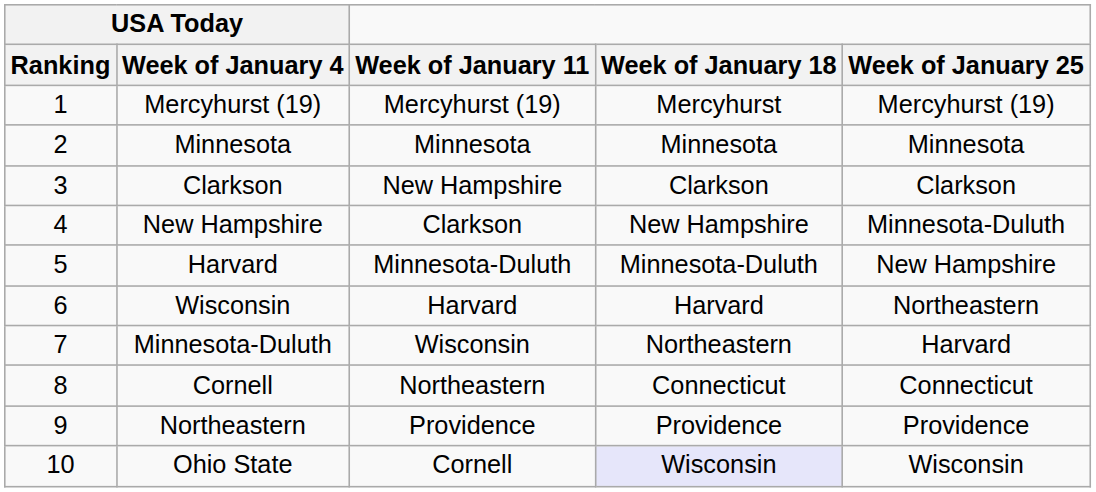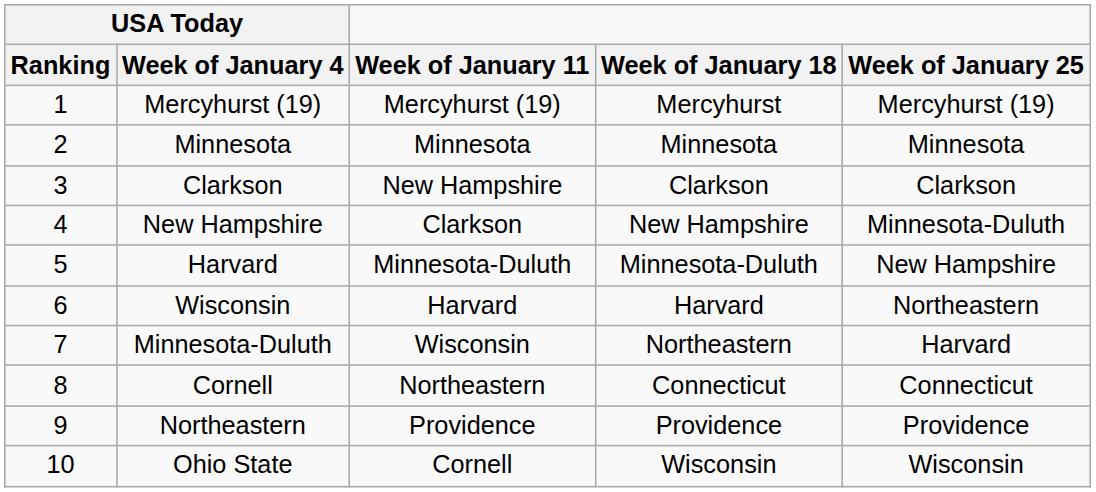Ohio State | Week of January 18: lavender background -> no background
